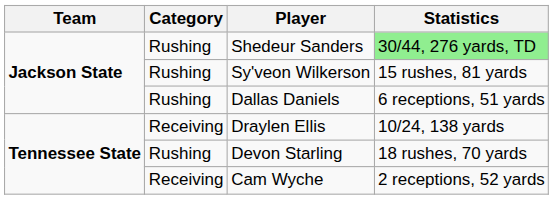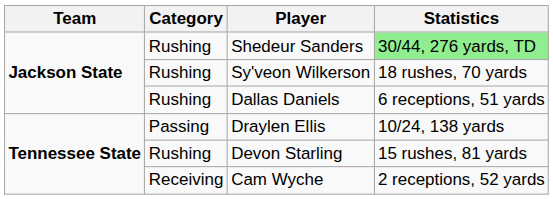Sy'veon Wilkerson | Statistics: 15 rushes, 81 yards -> 18 rushes, 70 yards
Draylen Ellis | Category: Receiving -> Passing
Devon Starling | Statistics: 18 rushes, 70 yards -> 15 rushes, 81 yards
